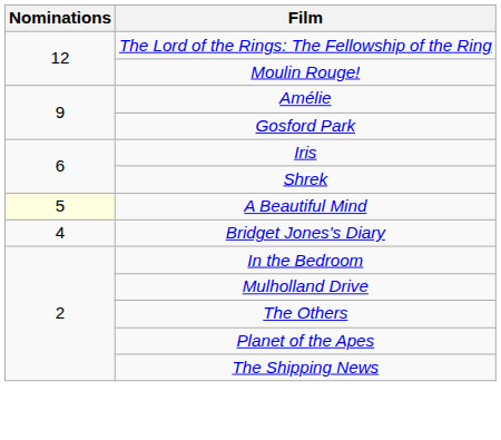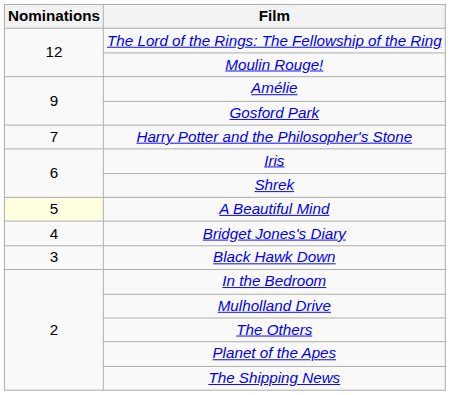+ row: 7 | Harry Potter and the Philosopher's Stone
+ row: 3 | Black Hawk Down
